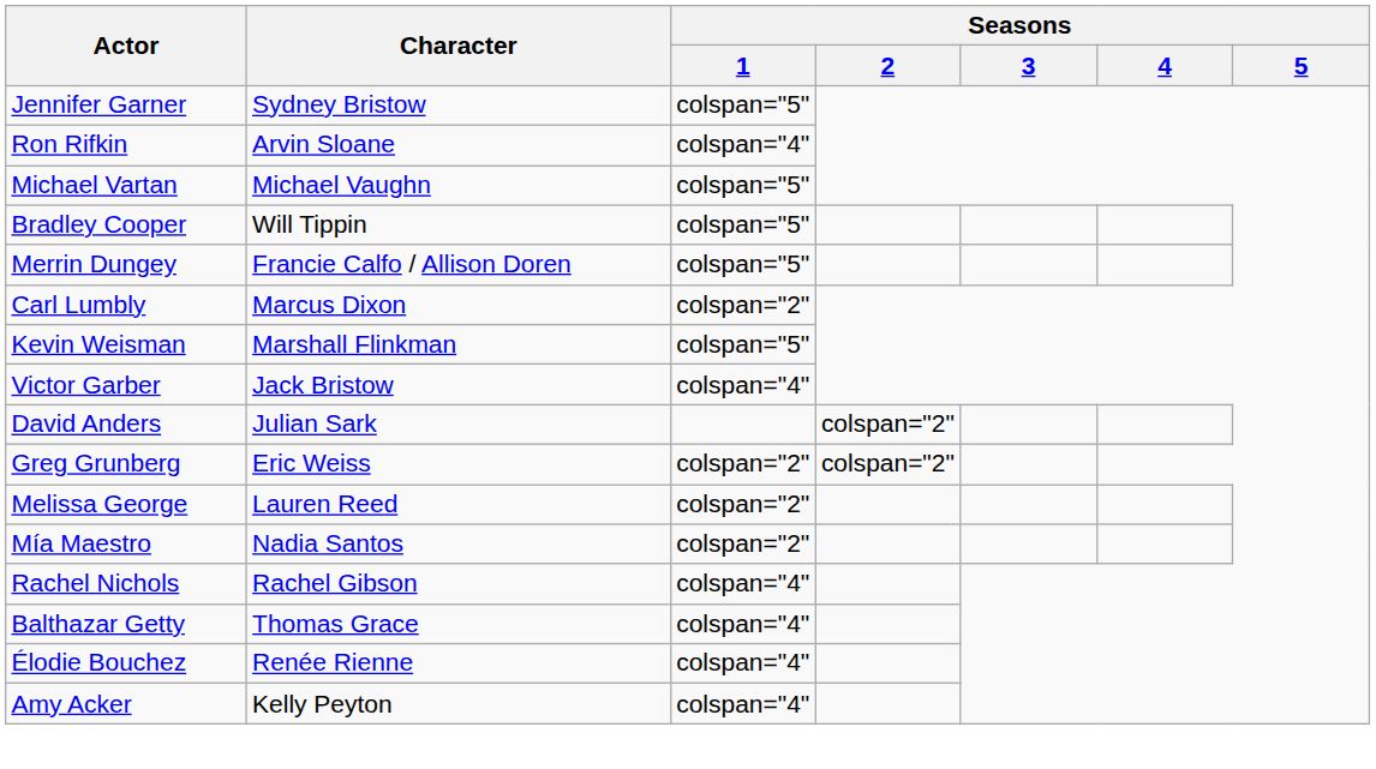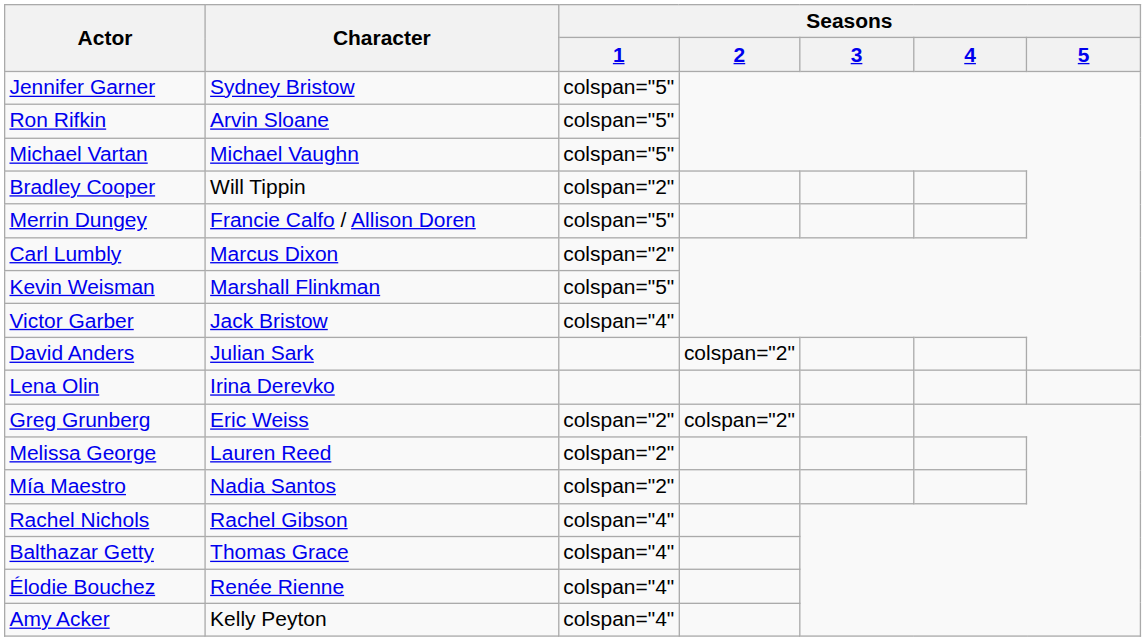Ron Rifkin | Seasons / 1: colspan="4" -> colspan="5"
Bradley Cooper | Seasons / 1: colspan="5" -> colspan="2"
+ row: Lena Olin | Irina Derevko
